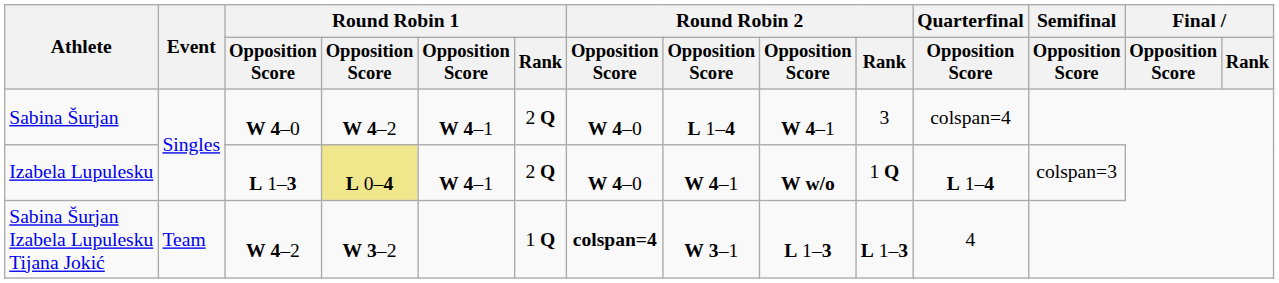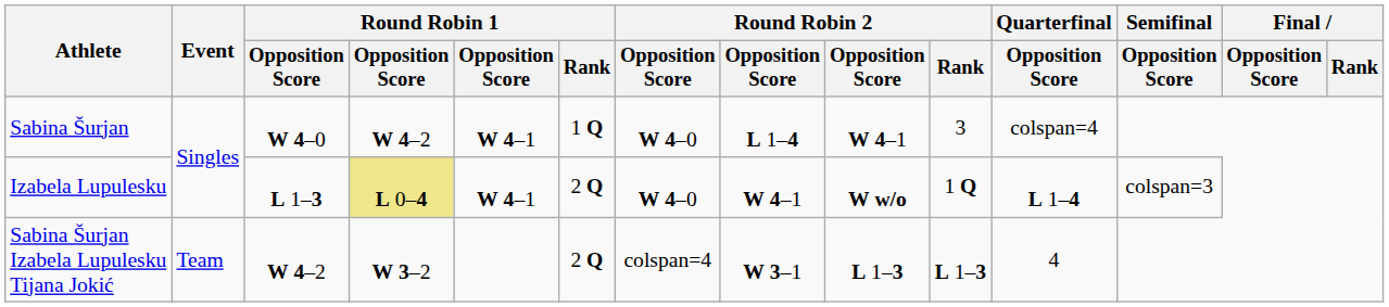Sabina Šurjan | Round Robin 1 / Rank: 2 Q -> 1 Q
Sabina Šurjan Izabela Lupulesku Tijana Jokić | Round Robin 1 / Rank: 1 Q -> 2 Q
Sabina Šurjan Izabela Lupulesku Tijana Jokić | column 7: bold -> normal
